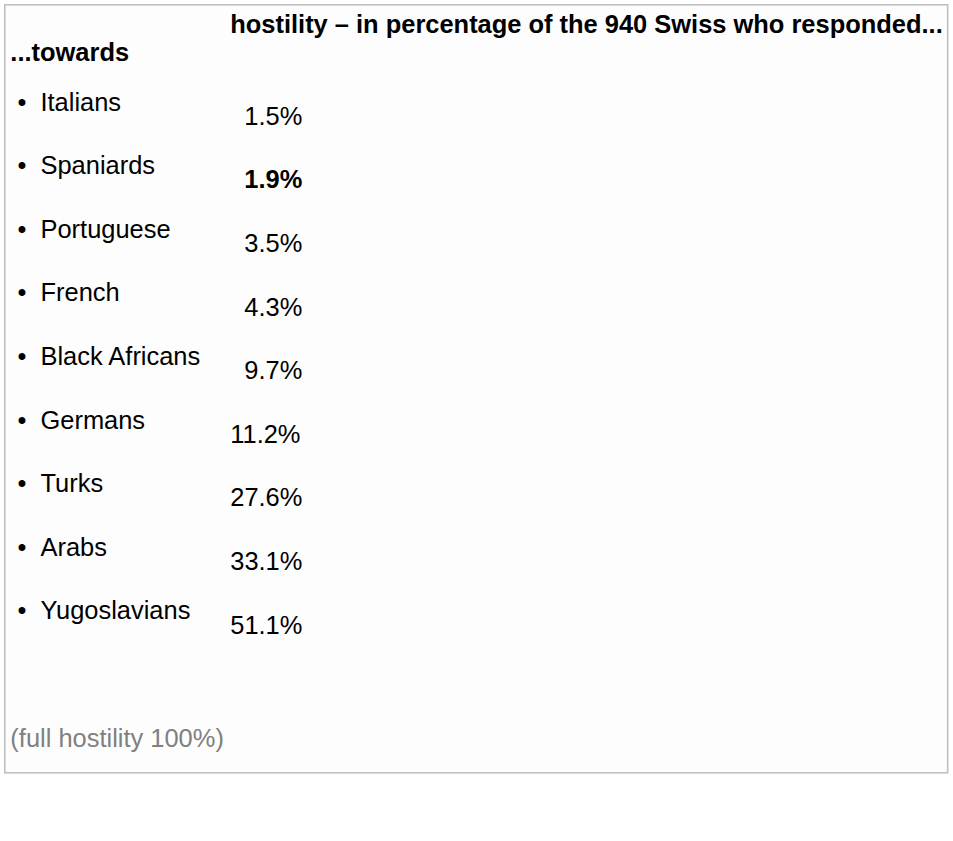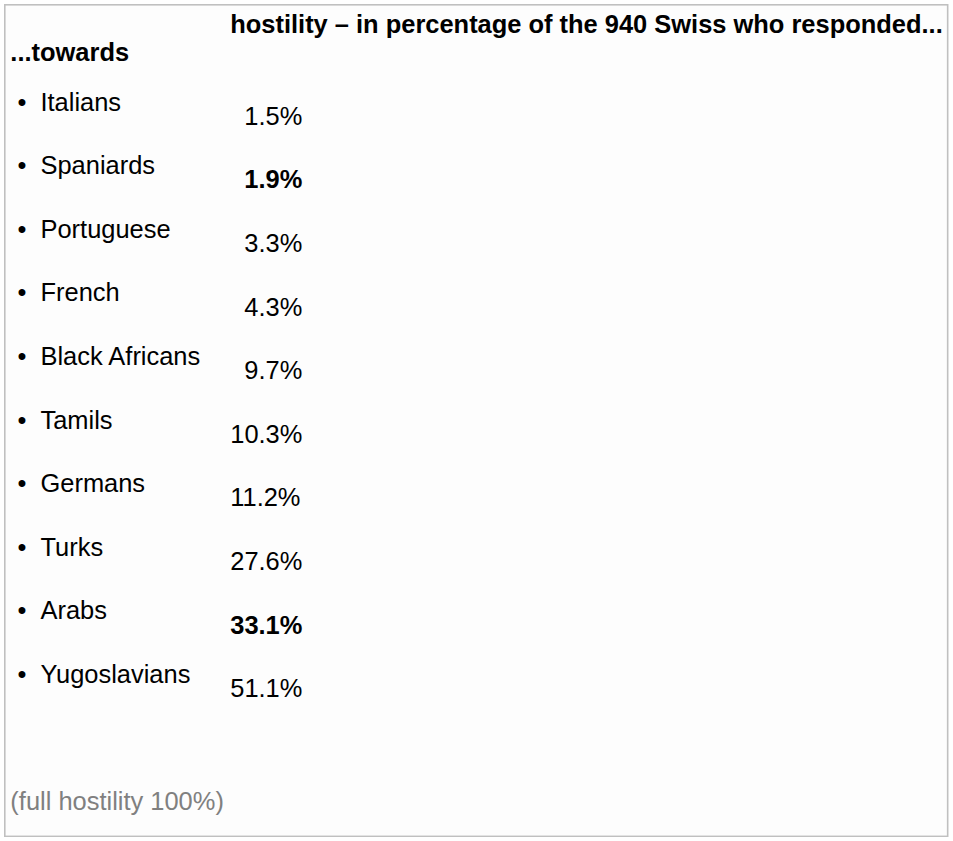• Portuguese | hostility – in percentage of the 940 Swiss who responded...: 3.5% -> 3.3%
+ row: • Tamils | 10.3%
• Arabs | hostility – in percentage of the 940 Swiss who responded...: normal -> bold
